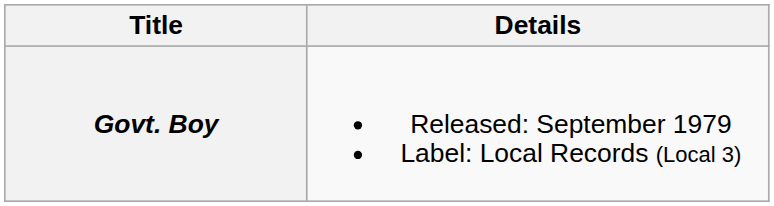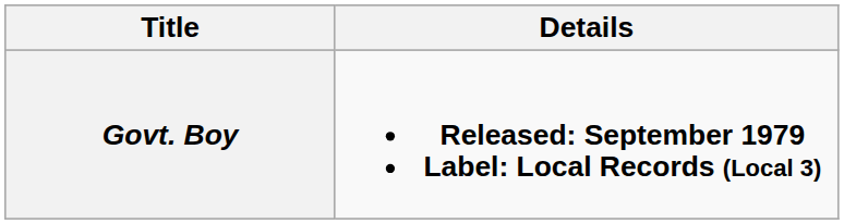Govt. Boy | Details: normal -> bold
